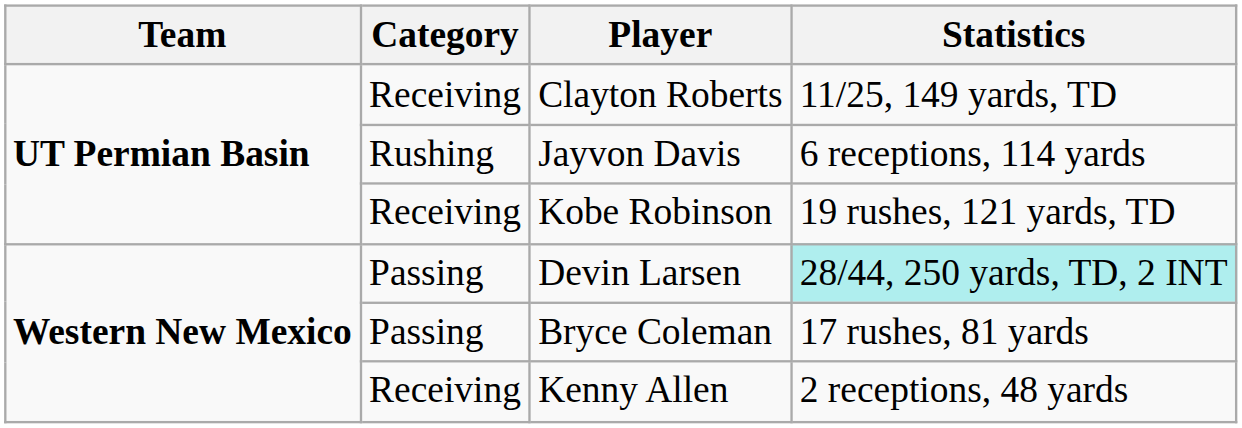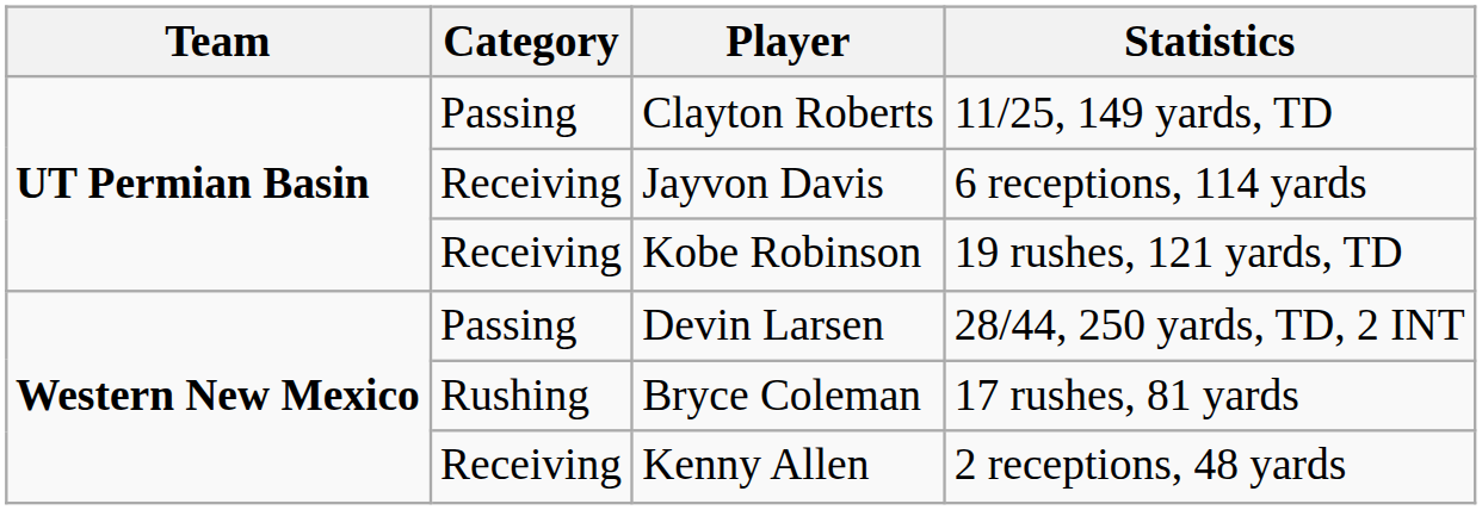Clayton Roberts | Category: Receiving -> Passing
Jayvon Davis | Category: Rushing -> Receiving
Devin Larsen | Statistics: paleturquoise background -> no background
Bryce Coleman | Category: Passing -> Rushing
